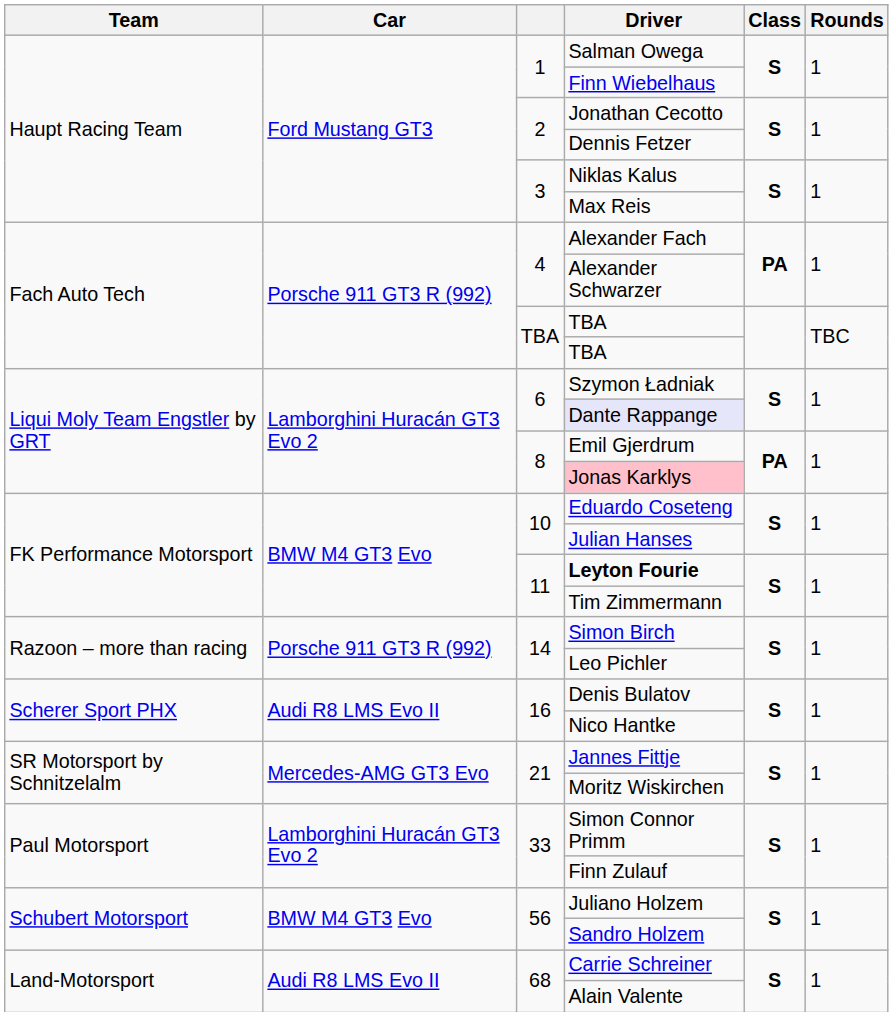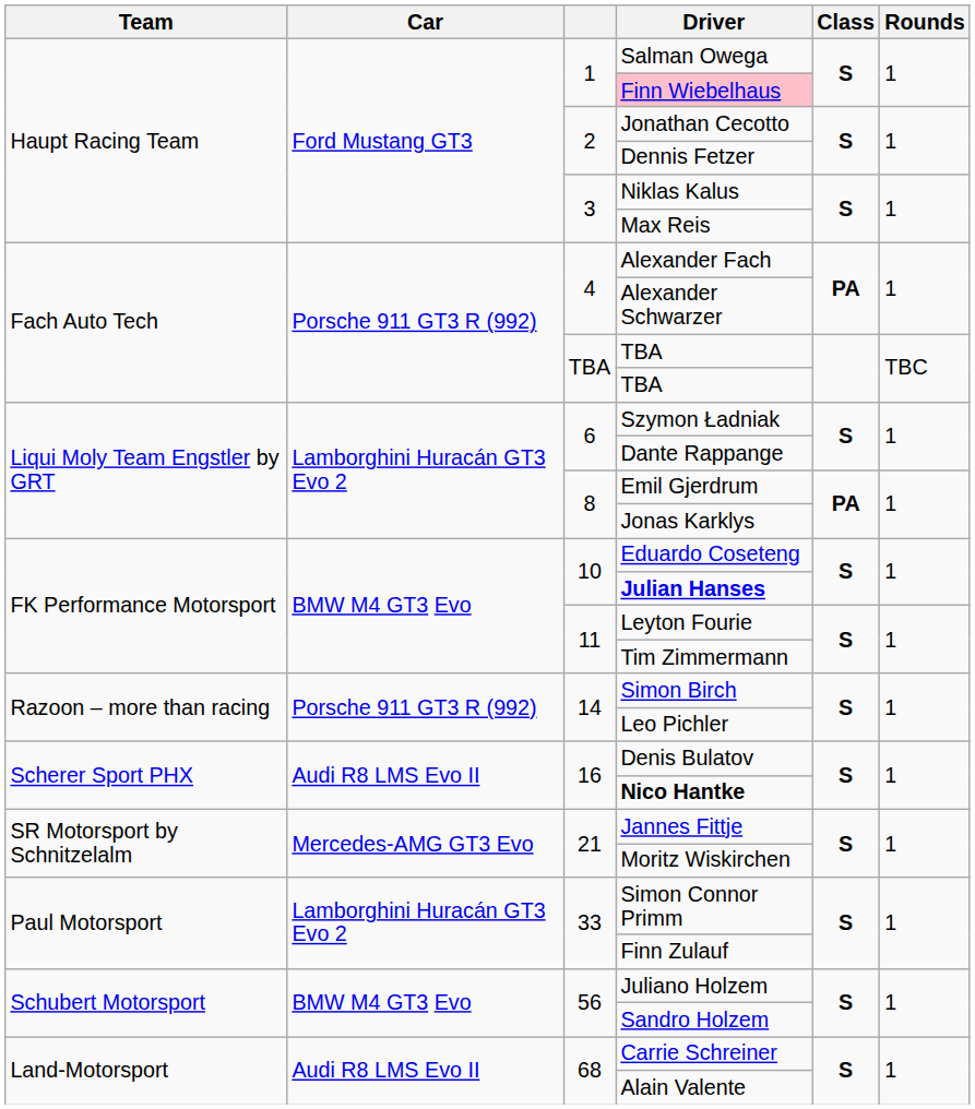Finn Wiebelhaus | Driver: no background -> pink background
Dante Rappange | Driver: lavender background -> no background
Jonas Karklys | Driver: pink background -> no background
Julian Hanses | Driver: normal -> bold
Leyton Fourie | Driver: bold -> normal
Nico Hantke | Driver: normal -> bold
